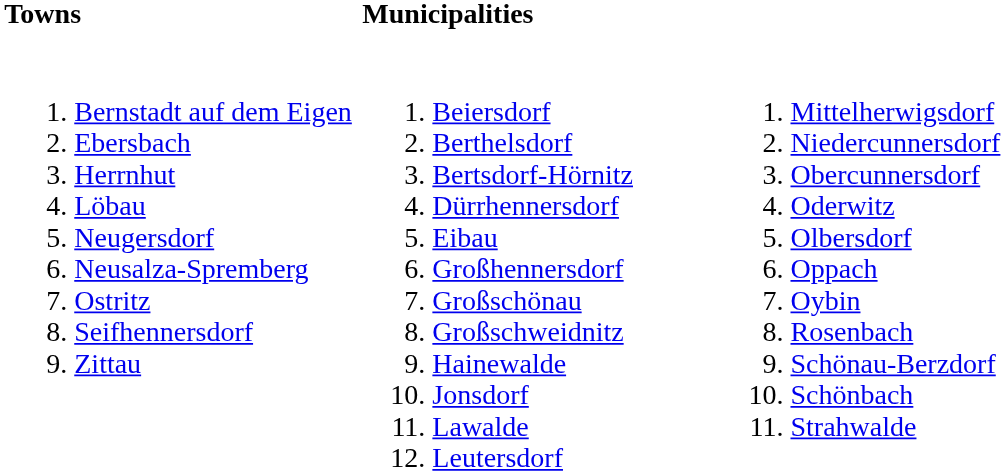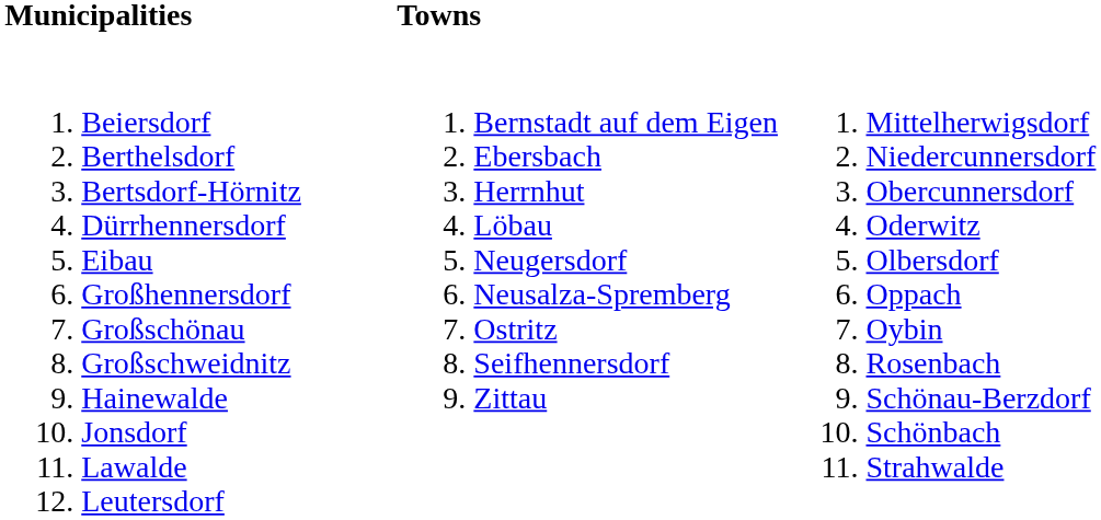columns swapped: Towns <-> Municipalities
